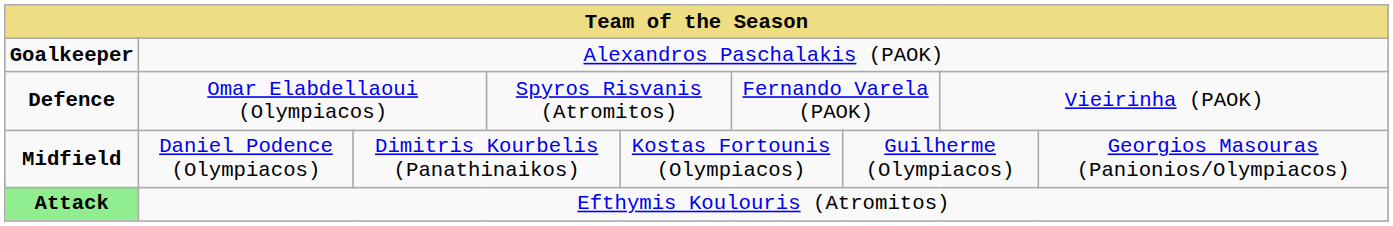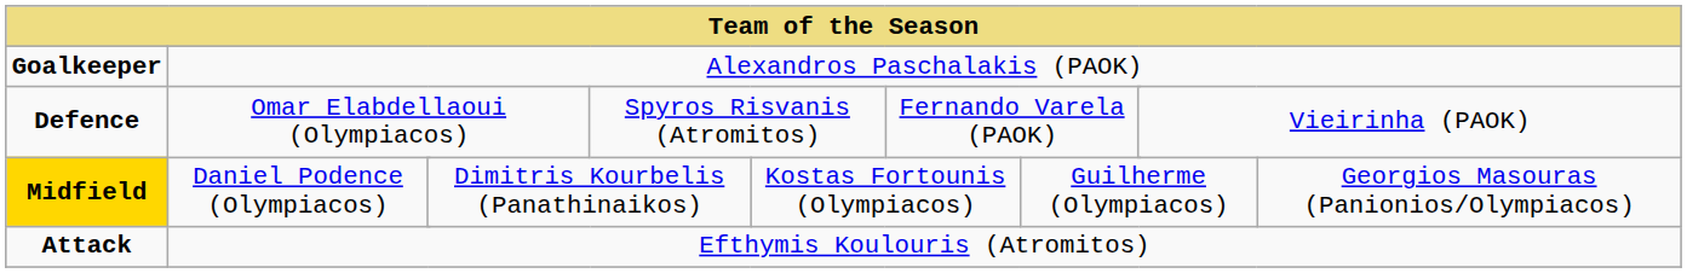Midfield | column 1: no background -> gold background
Attack | column 1: lightgreen background -> no background
